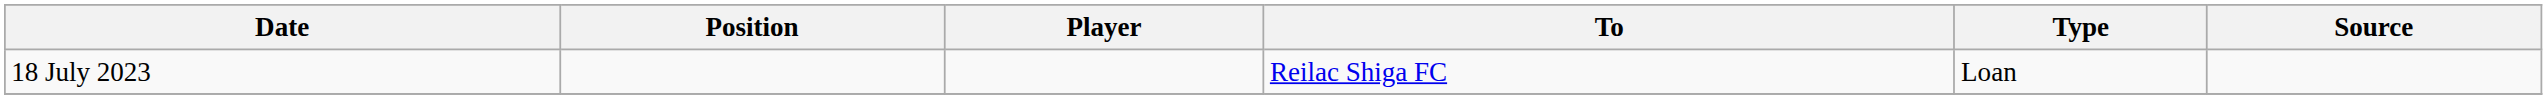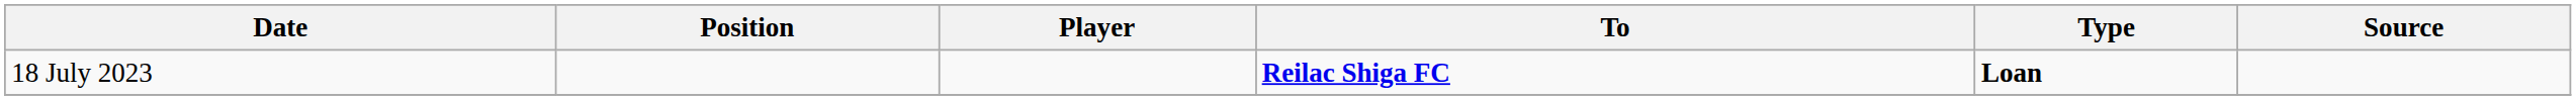18 July 2023 | To: normal -> bold
18 July 2023 | Type: normal -> bold
